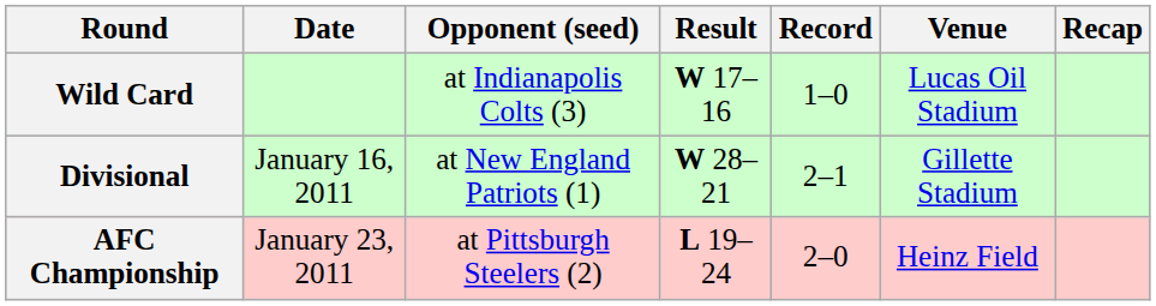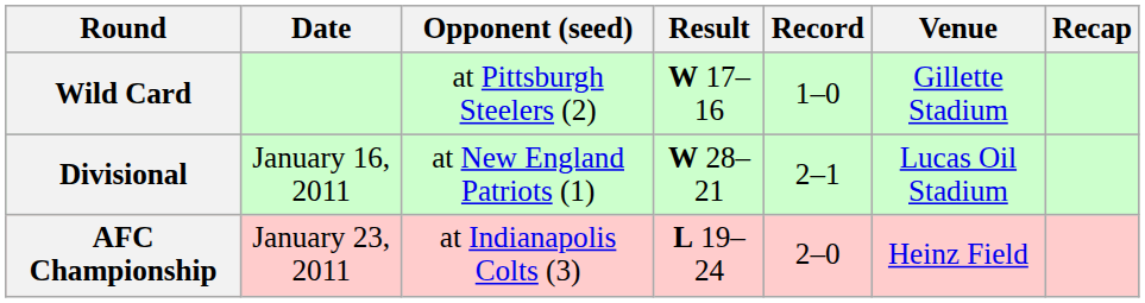Wild Card | Opponent (seed): at Indianapolis Colts (3) -> at Pittsburgh Steelers (2)
Wild Card | Venue: Lucas Oil Stadium -> Gillette Stadium
Divisional | Venue: Gillette Stadium -> Lucas Oil Stadium
AFC Championship | Opponent (seed): at Pittsburgh Steelers (2) -> at Indianapolis Colts (3)
